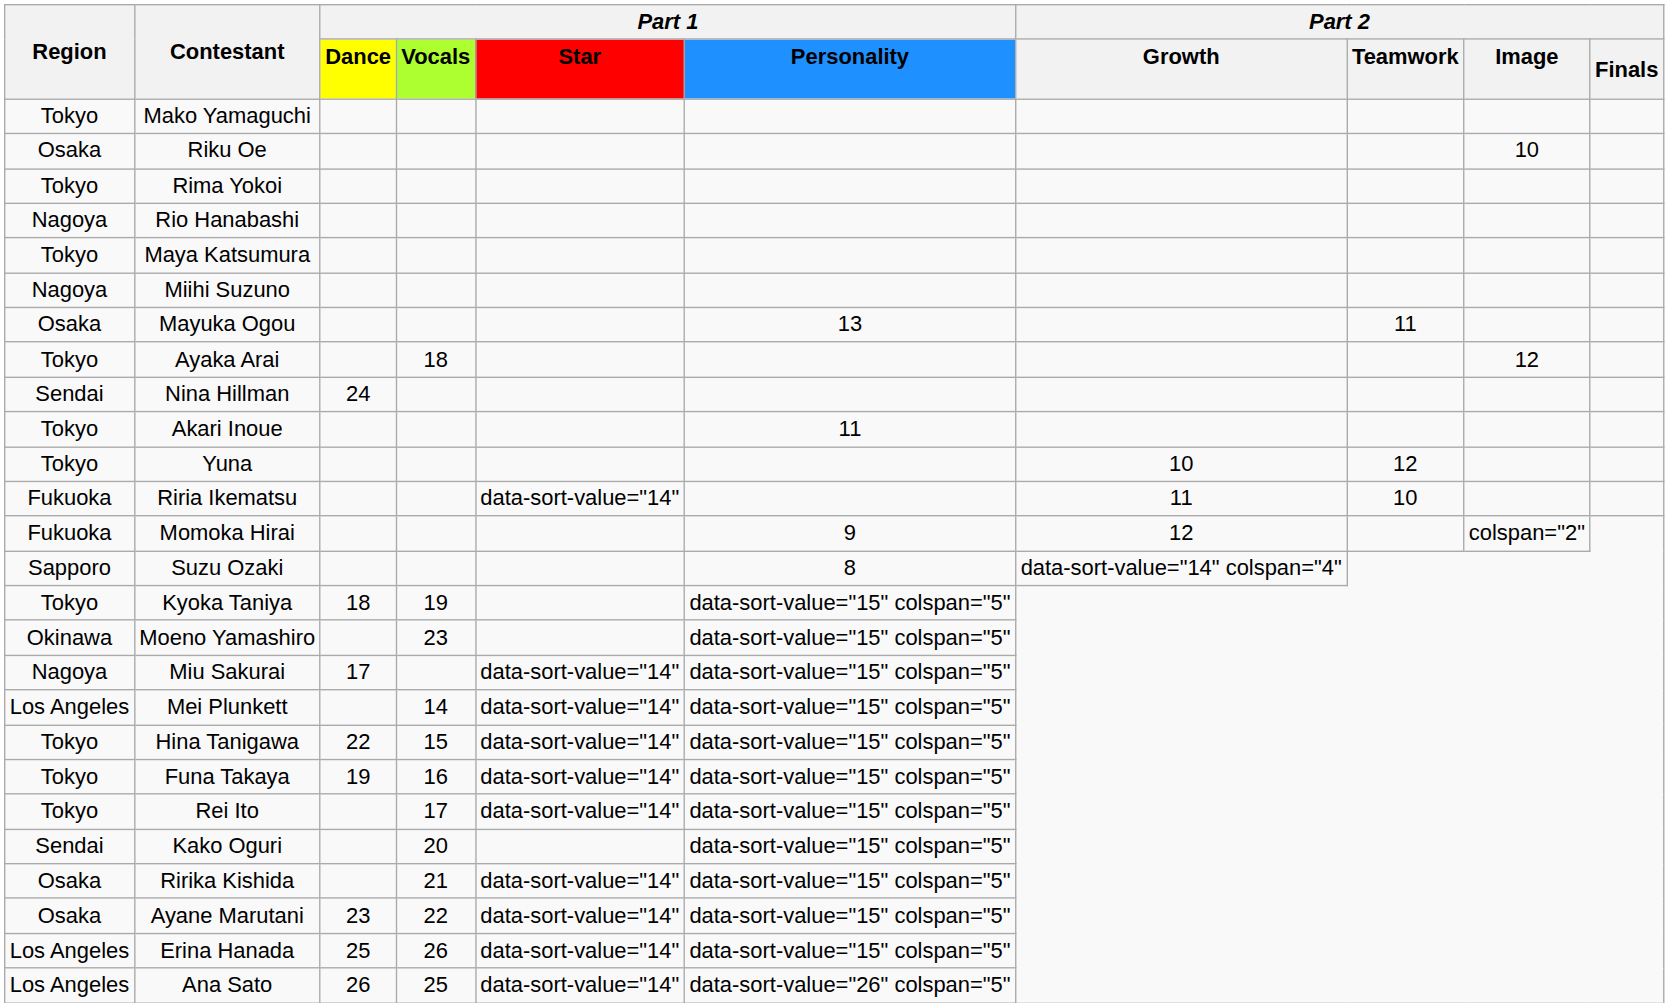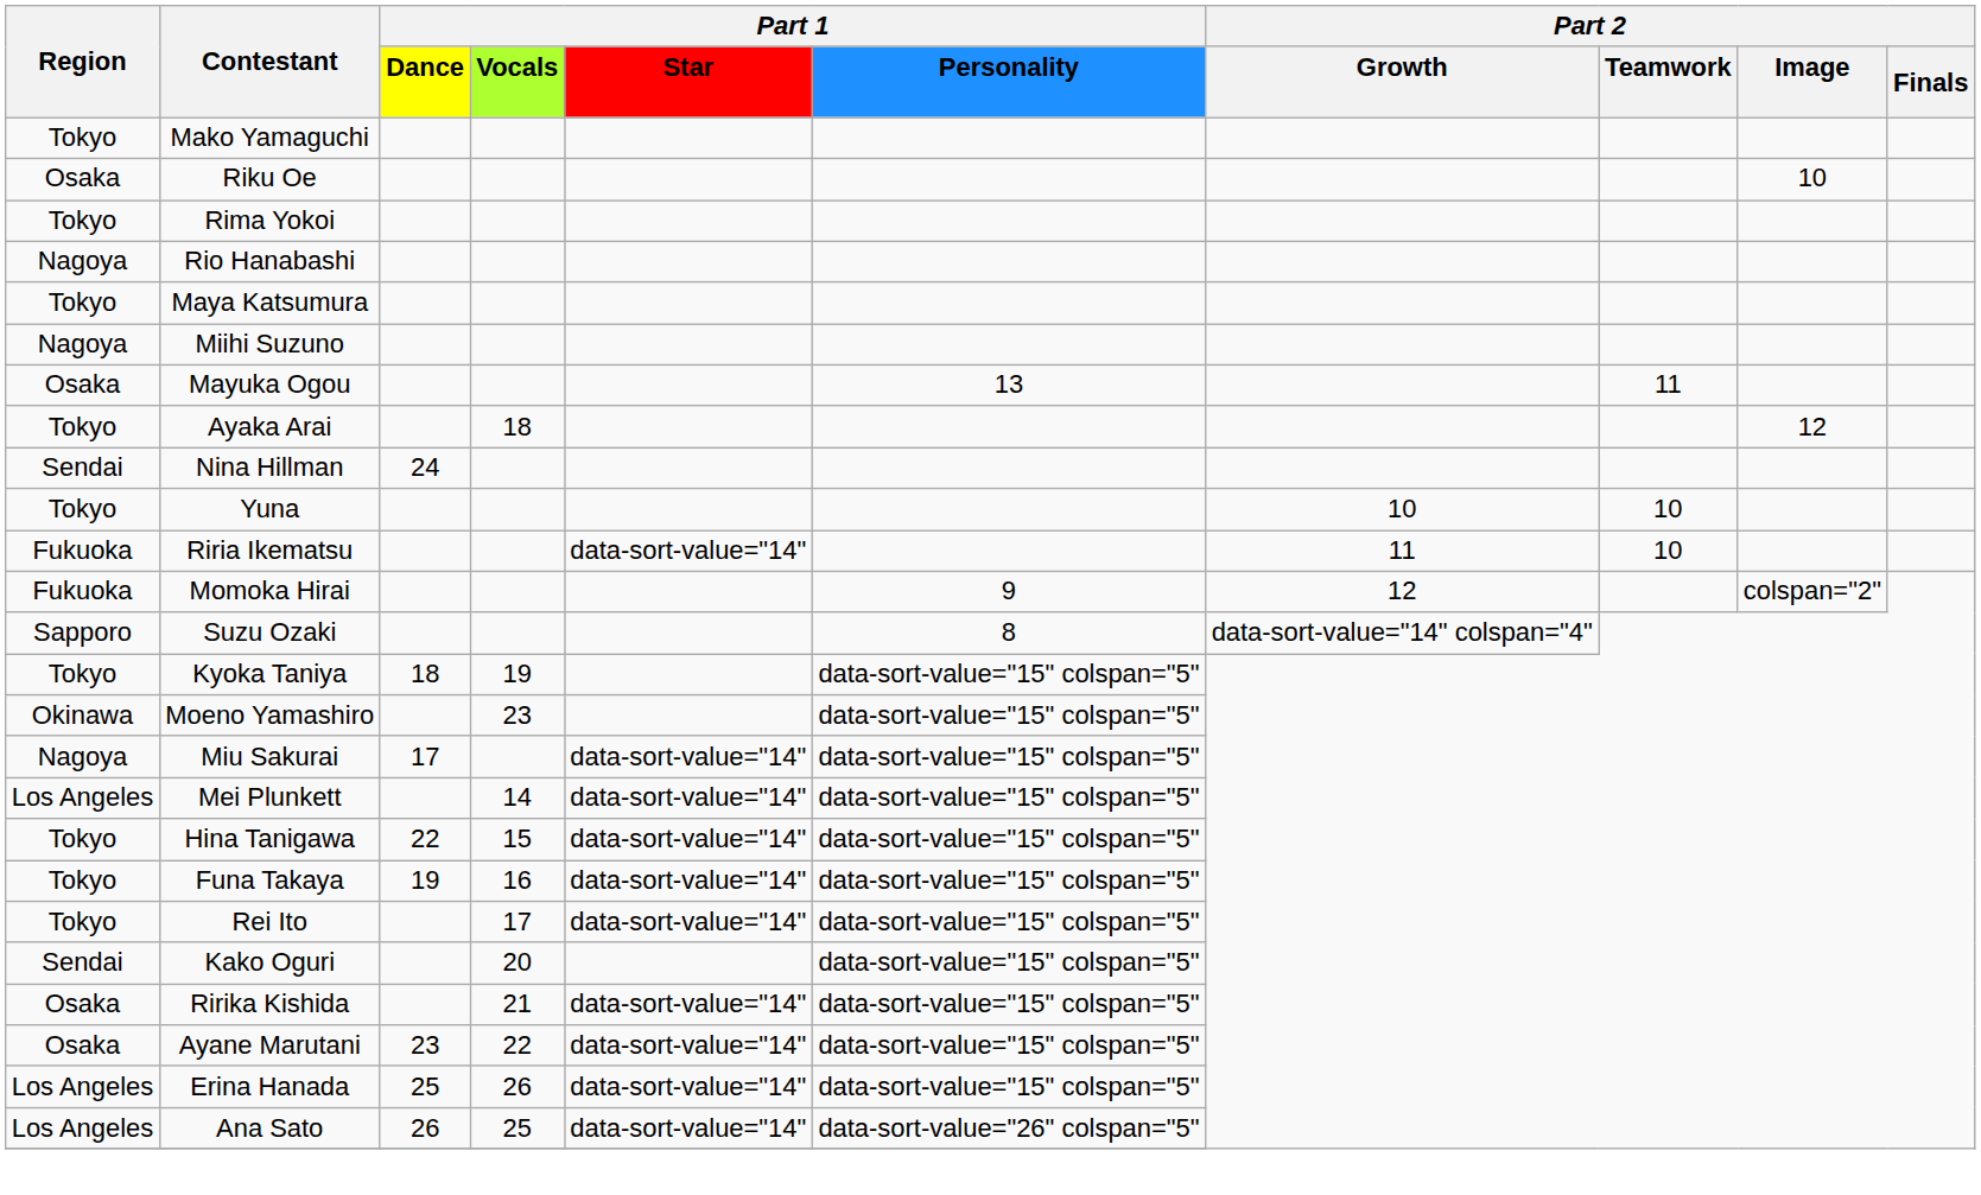- row: Tokyo | Akari Inoue | 11
Yuna | Part 2 / Teamwork: 12 -> 10
